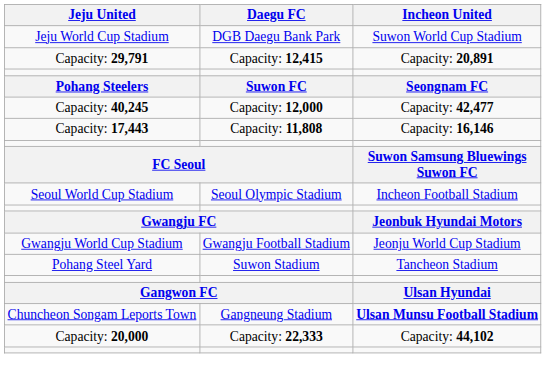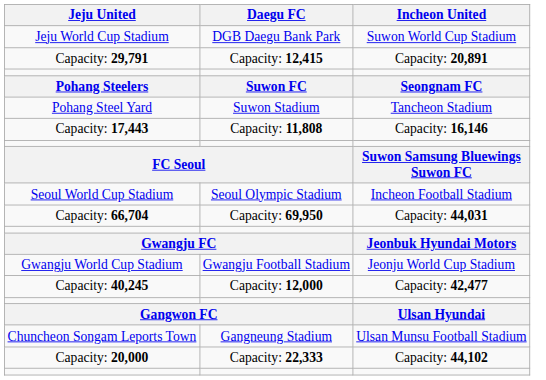rows swapped: Pohang Steel Yard <-> Capacity: 40,245
+ row: Capacity: 66,704 | Capacity: 69,950 | Capacity: 44,031
Chuncheon Songam Leports Town | Incheon United: bold -> normal
